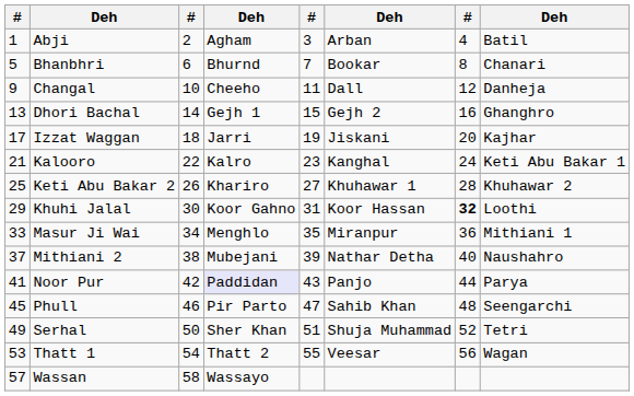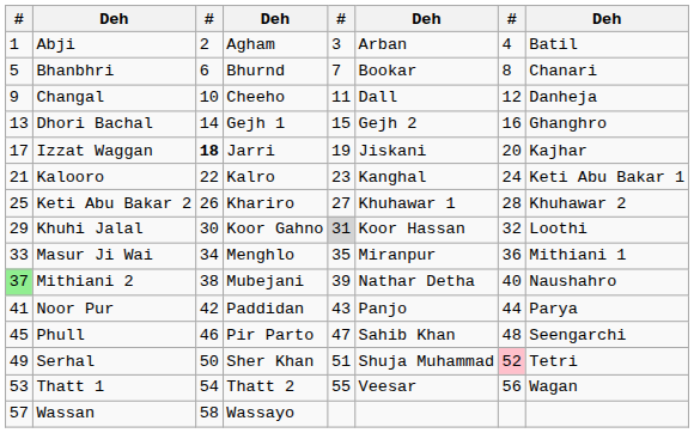Izzat Waggan | column 3: normal -> bold
Khuhi Jalal | column 5: no background -> lightgrey background
Khuhi Jalal | column 7: bold -> normal
Mithiani 2 | column 1: no background -> lightgreen background
Noor Pur | column 4: lavender background -> no background
Serhal | column 7: no background -> pink background
